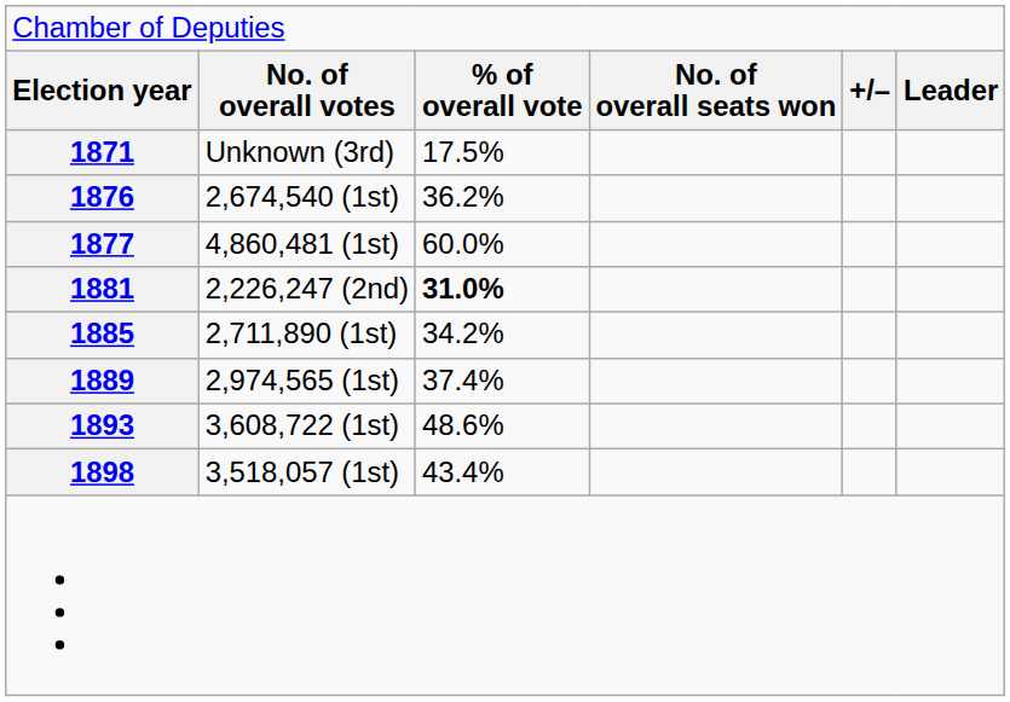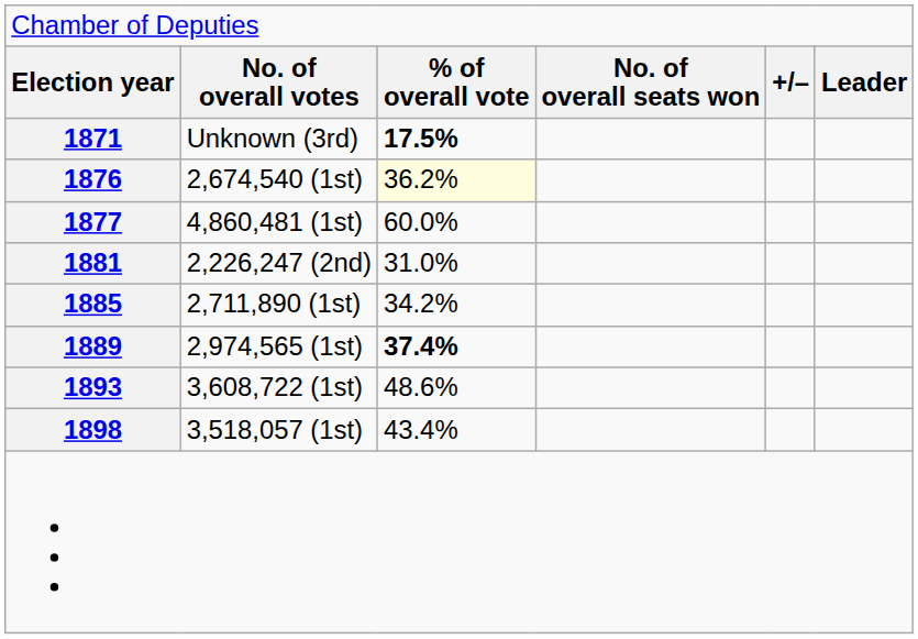Unknown (3rd) | column 3: normal -> bold
2,674,540 (1st) | column 3: no background -> lightyellow background
2,226,247 (2nd) | column 3: bold -> normal
2,974,565 (1st) | column 3: normal -> bold
